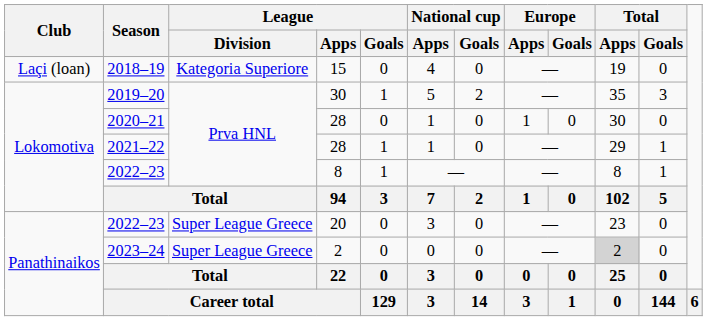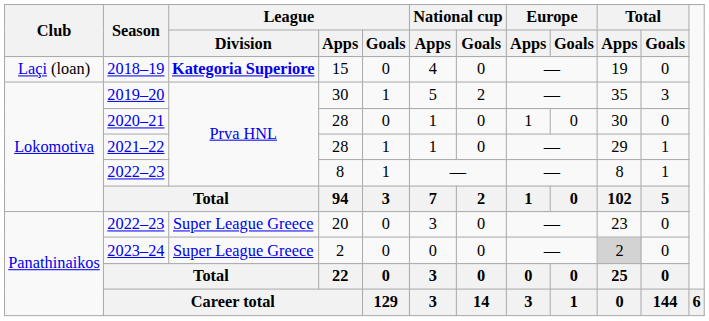2018–19 | League / Division: normal -> bold
